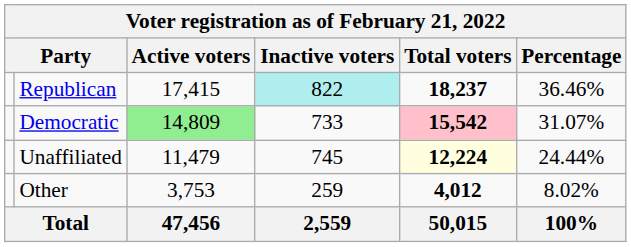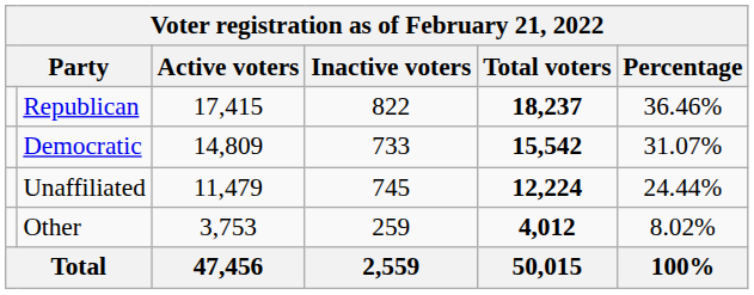Republican | Inactive voters: paleturquoise background -> no background
Democratic | Active voters: lightgreen background -> no background
Democratic | Total voters: pink background -> no background
Unaffiliated | Total voters: lightyellow background -> no background
